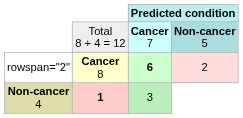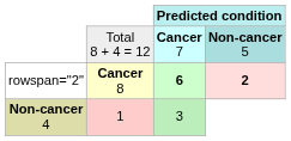rowspan="2" | column 4: normal -> bold
Non-cancer 4 | column 2: bold -> normal
